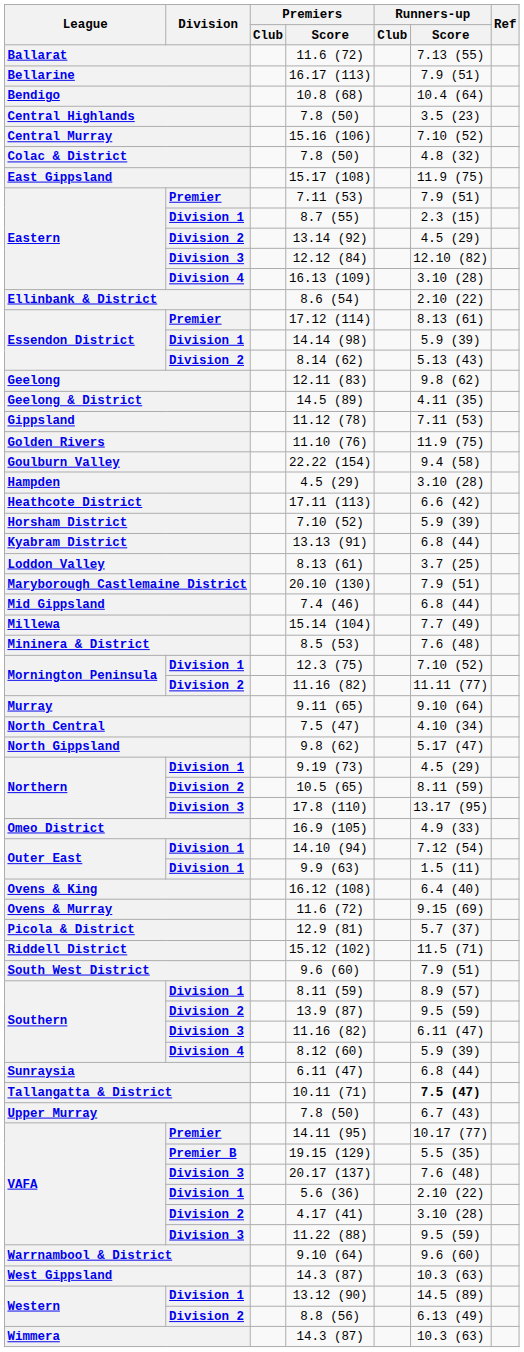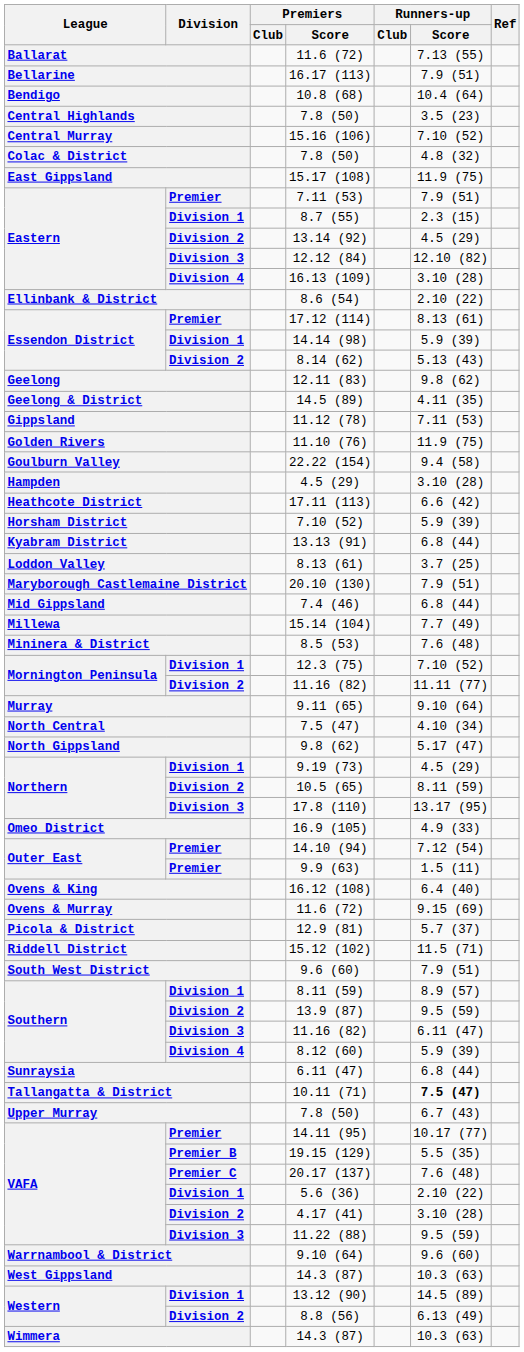14.10 (94) | Division: Division 1 -> Premier
9.9 (63) | Division: Division 1 -> Premier
20.17 (137) | Division: Division 3 -> Premier C
